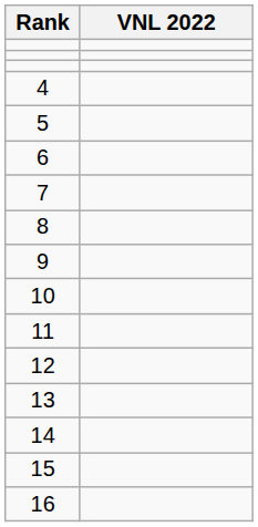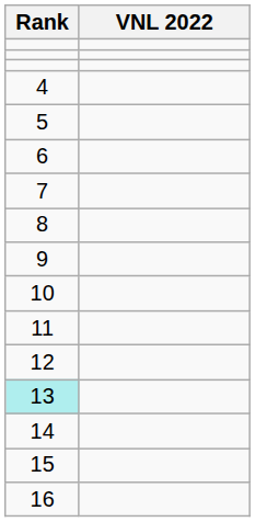row 14 | Rank: no background -> paleturquoise background
